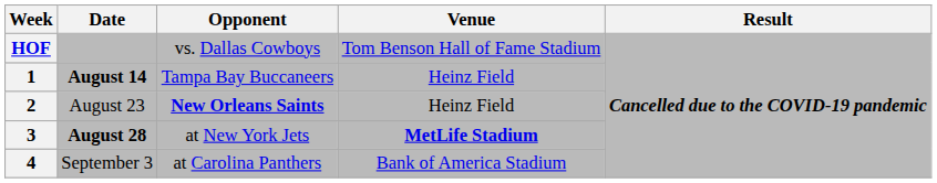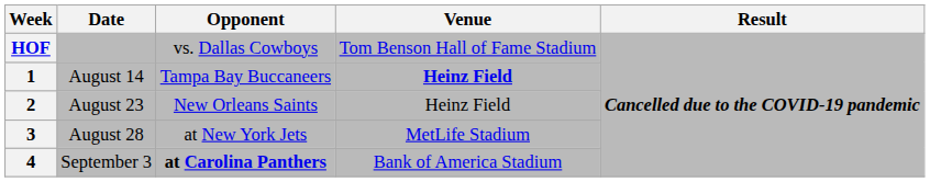1 | Date: bold -> normal
1 | Venue: normal -> bold
2 | Opponent: bold -> normal
3 | Date: bold -> normal
3 | Venue: bold -> normal
4 | Opponent: normal -> bold
